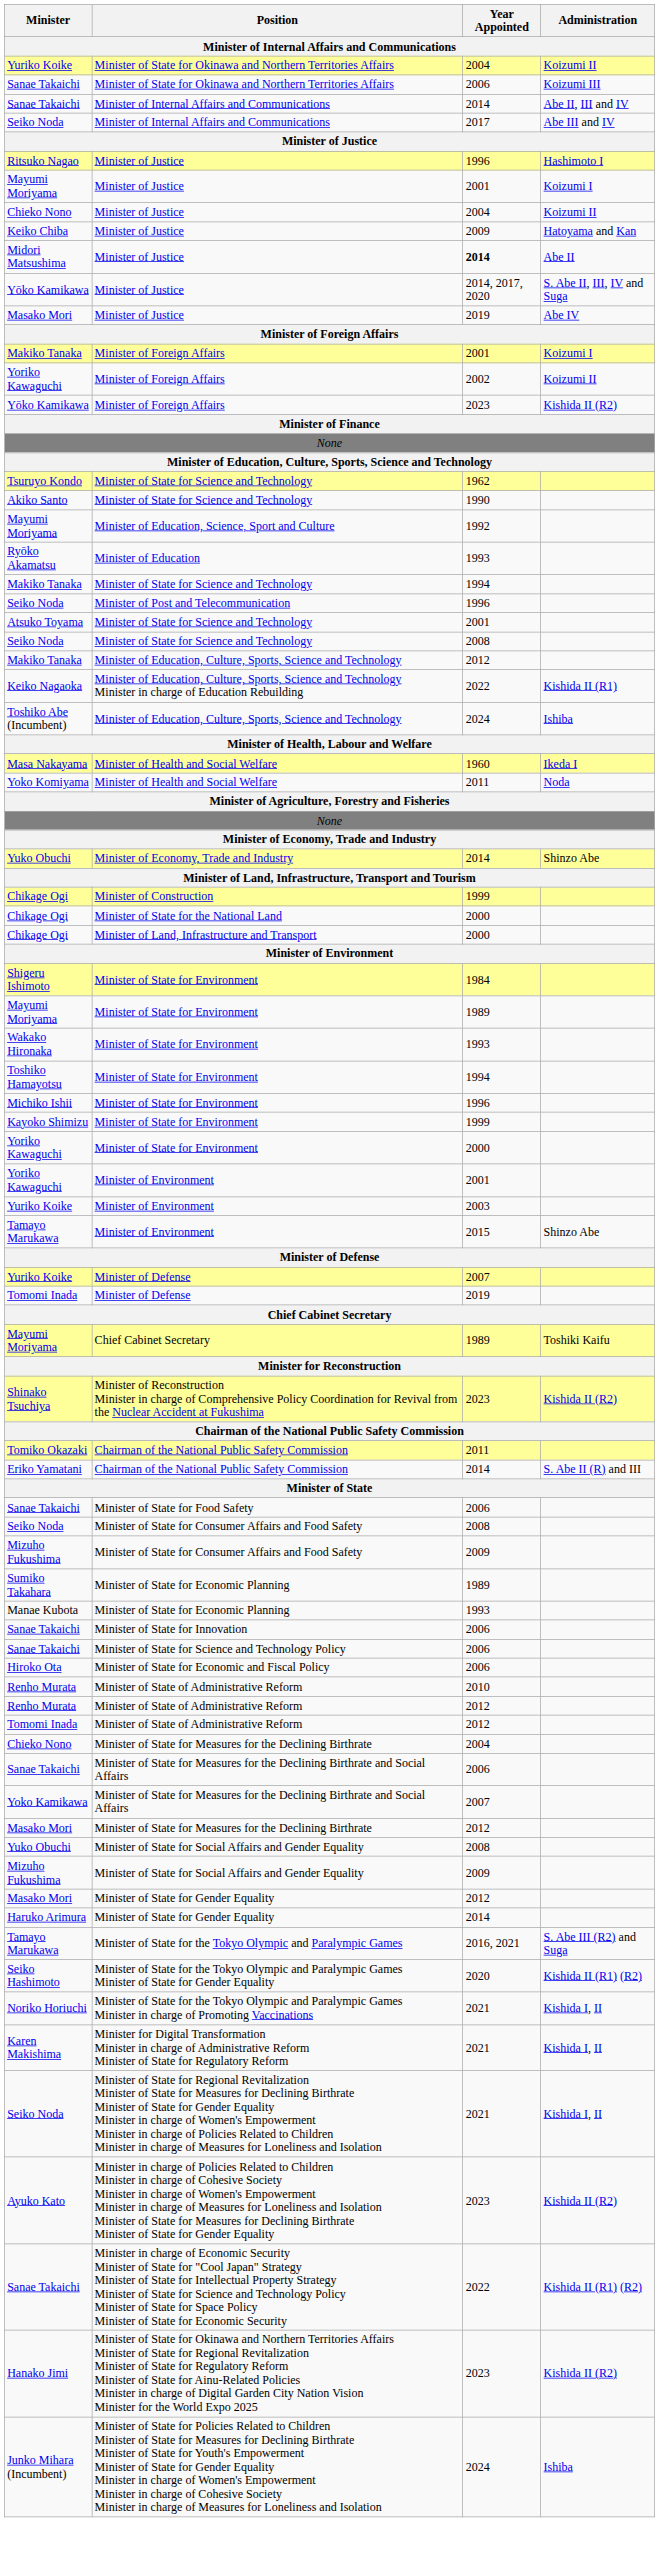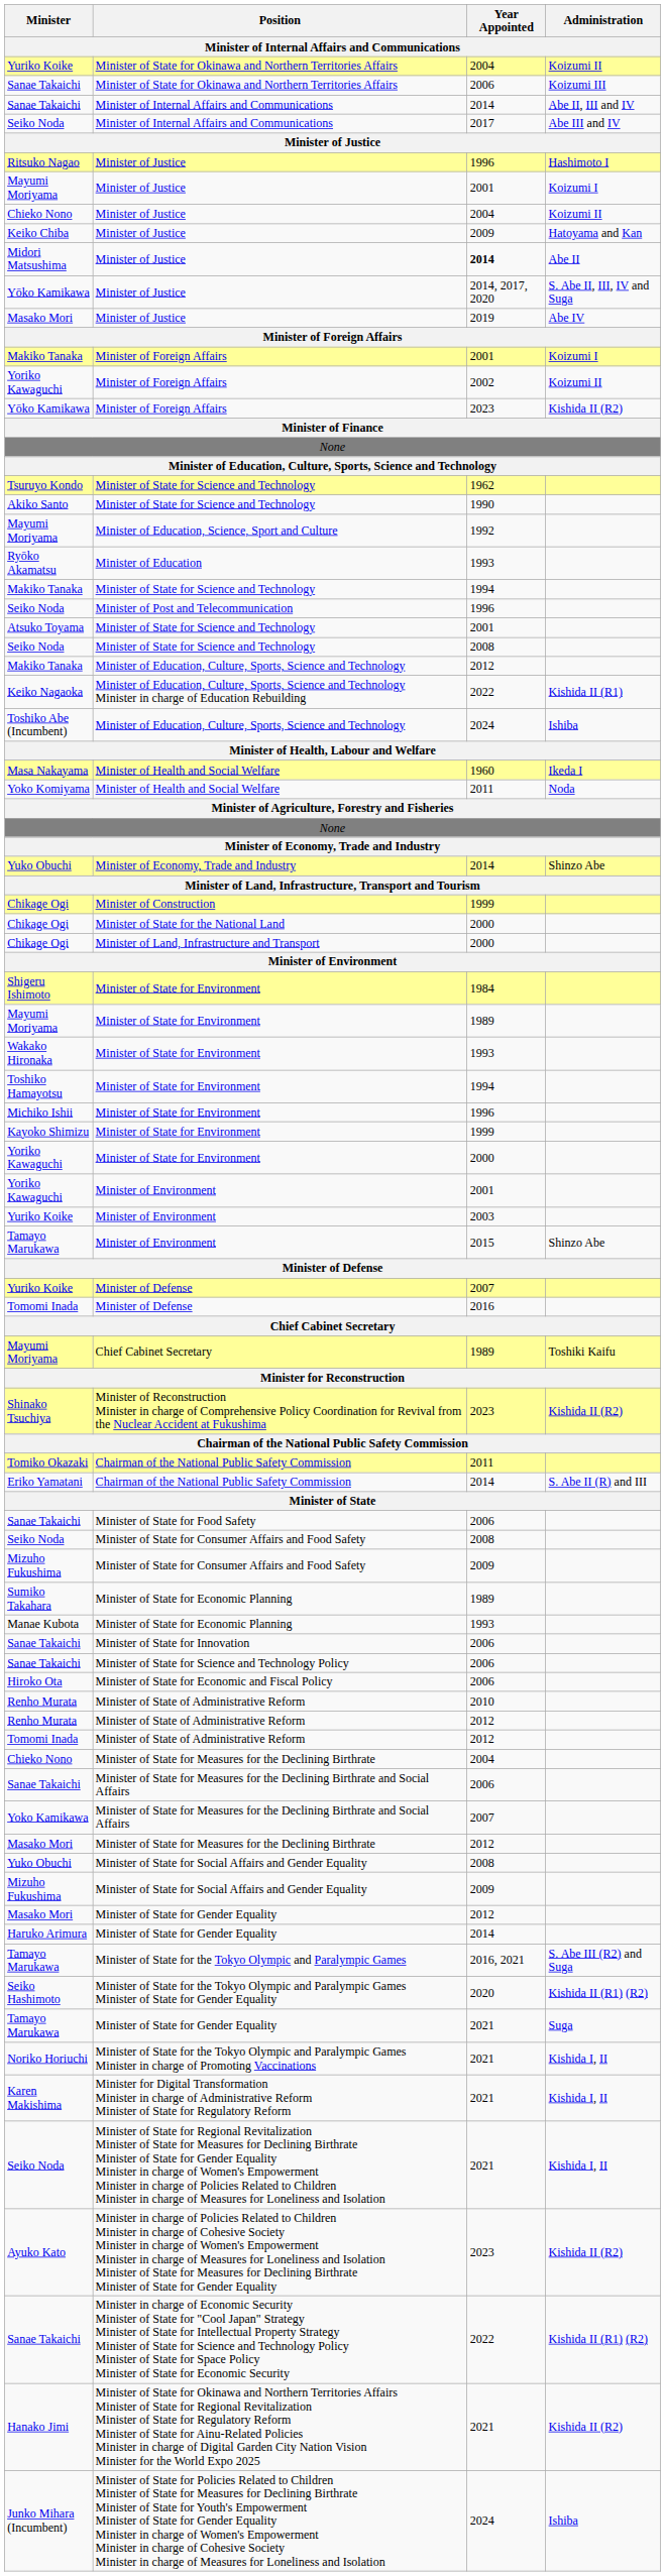Tomomi Inada / Minister of Defense | Year Appointed: 2019 -> 2016
+ row: Tamayo Marukawa | Minister of State for Gender Equality | 2021 | Suga
Hanako Jimi | Year Appointed: 2023 -> 2021
